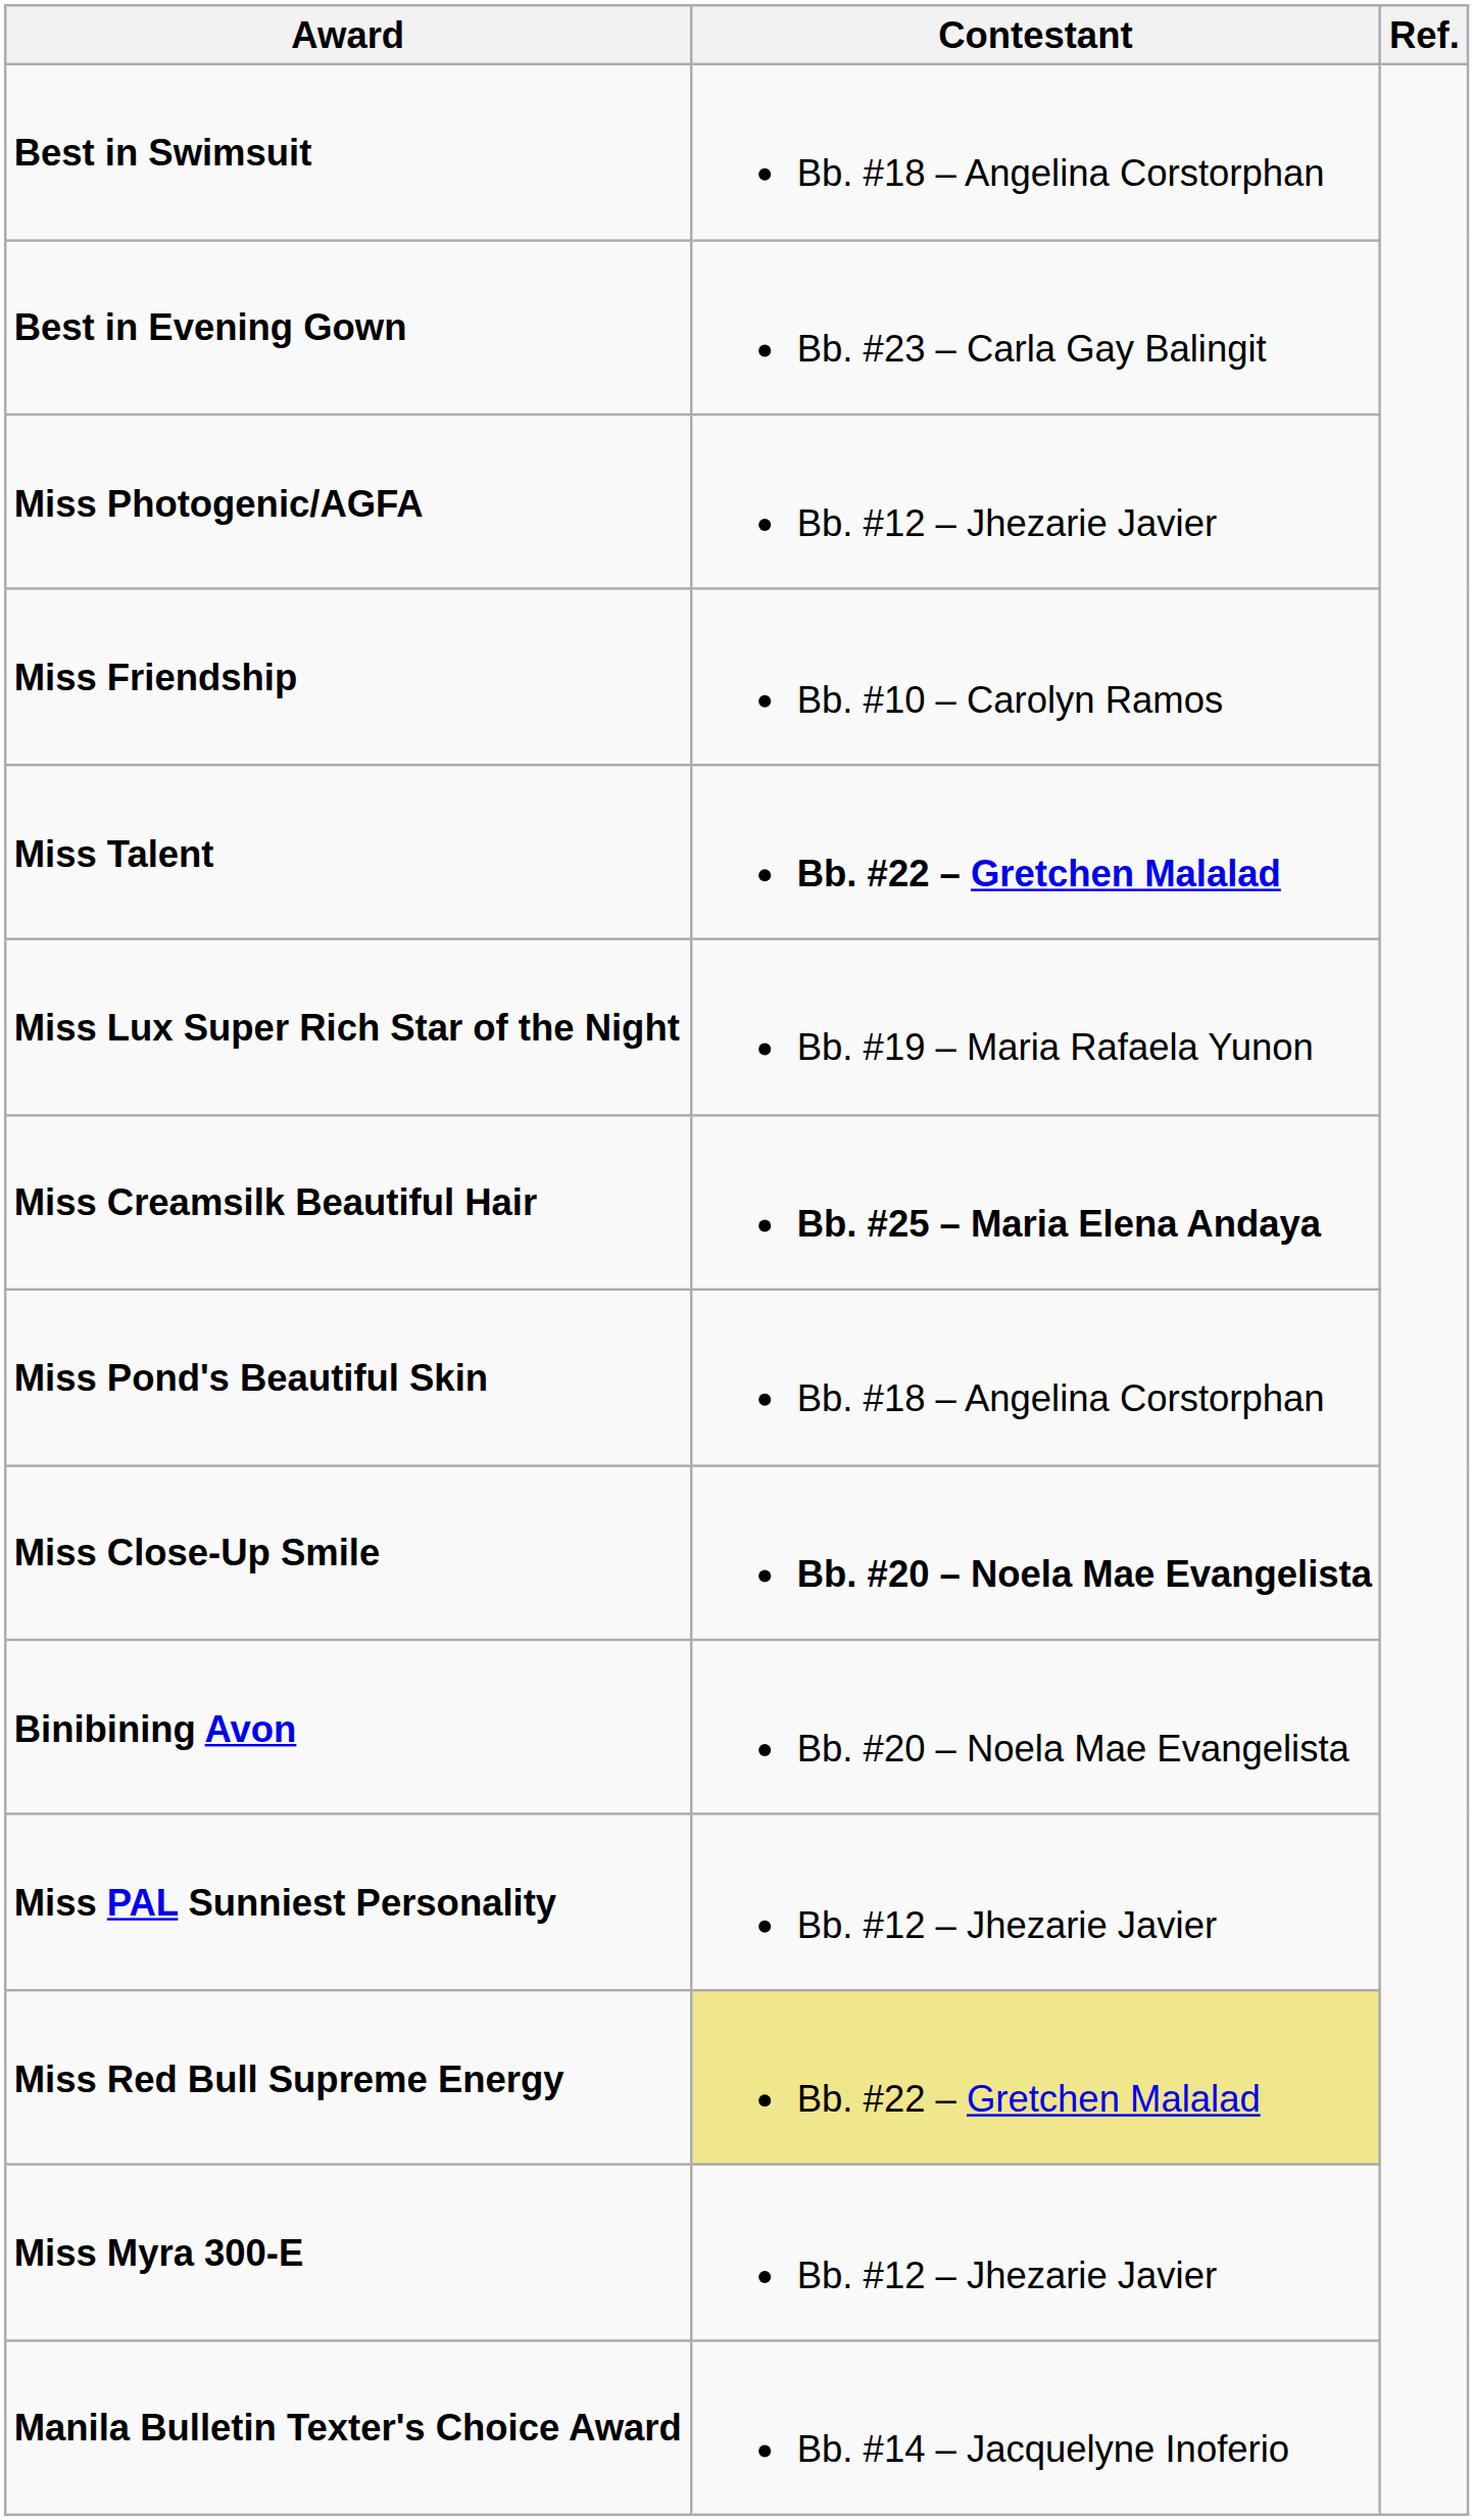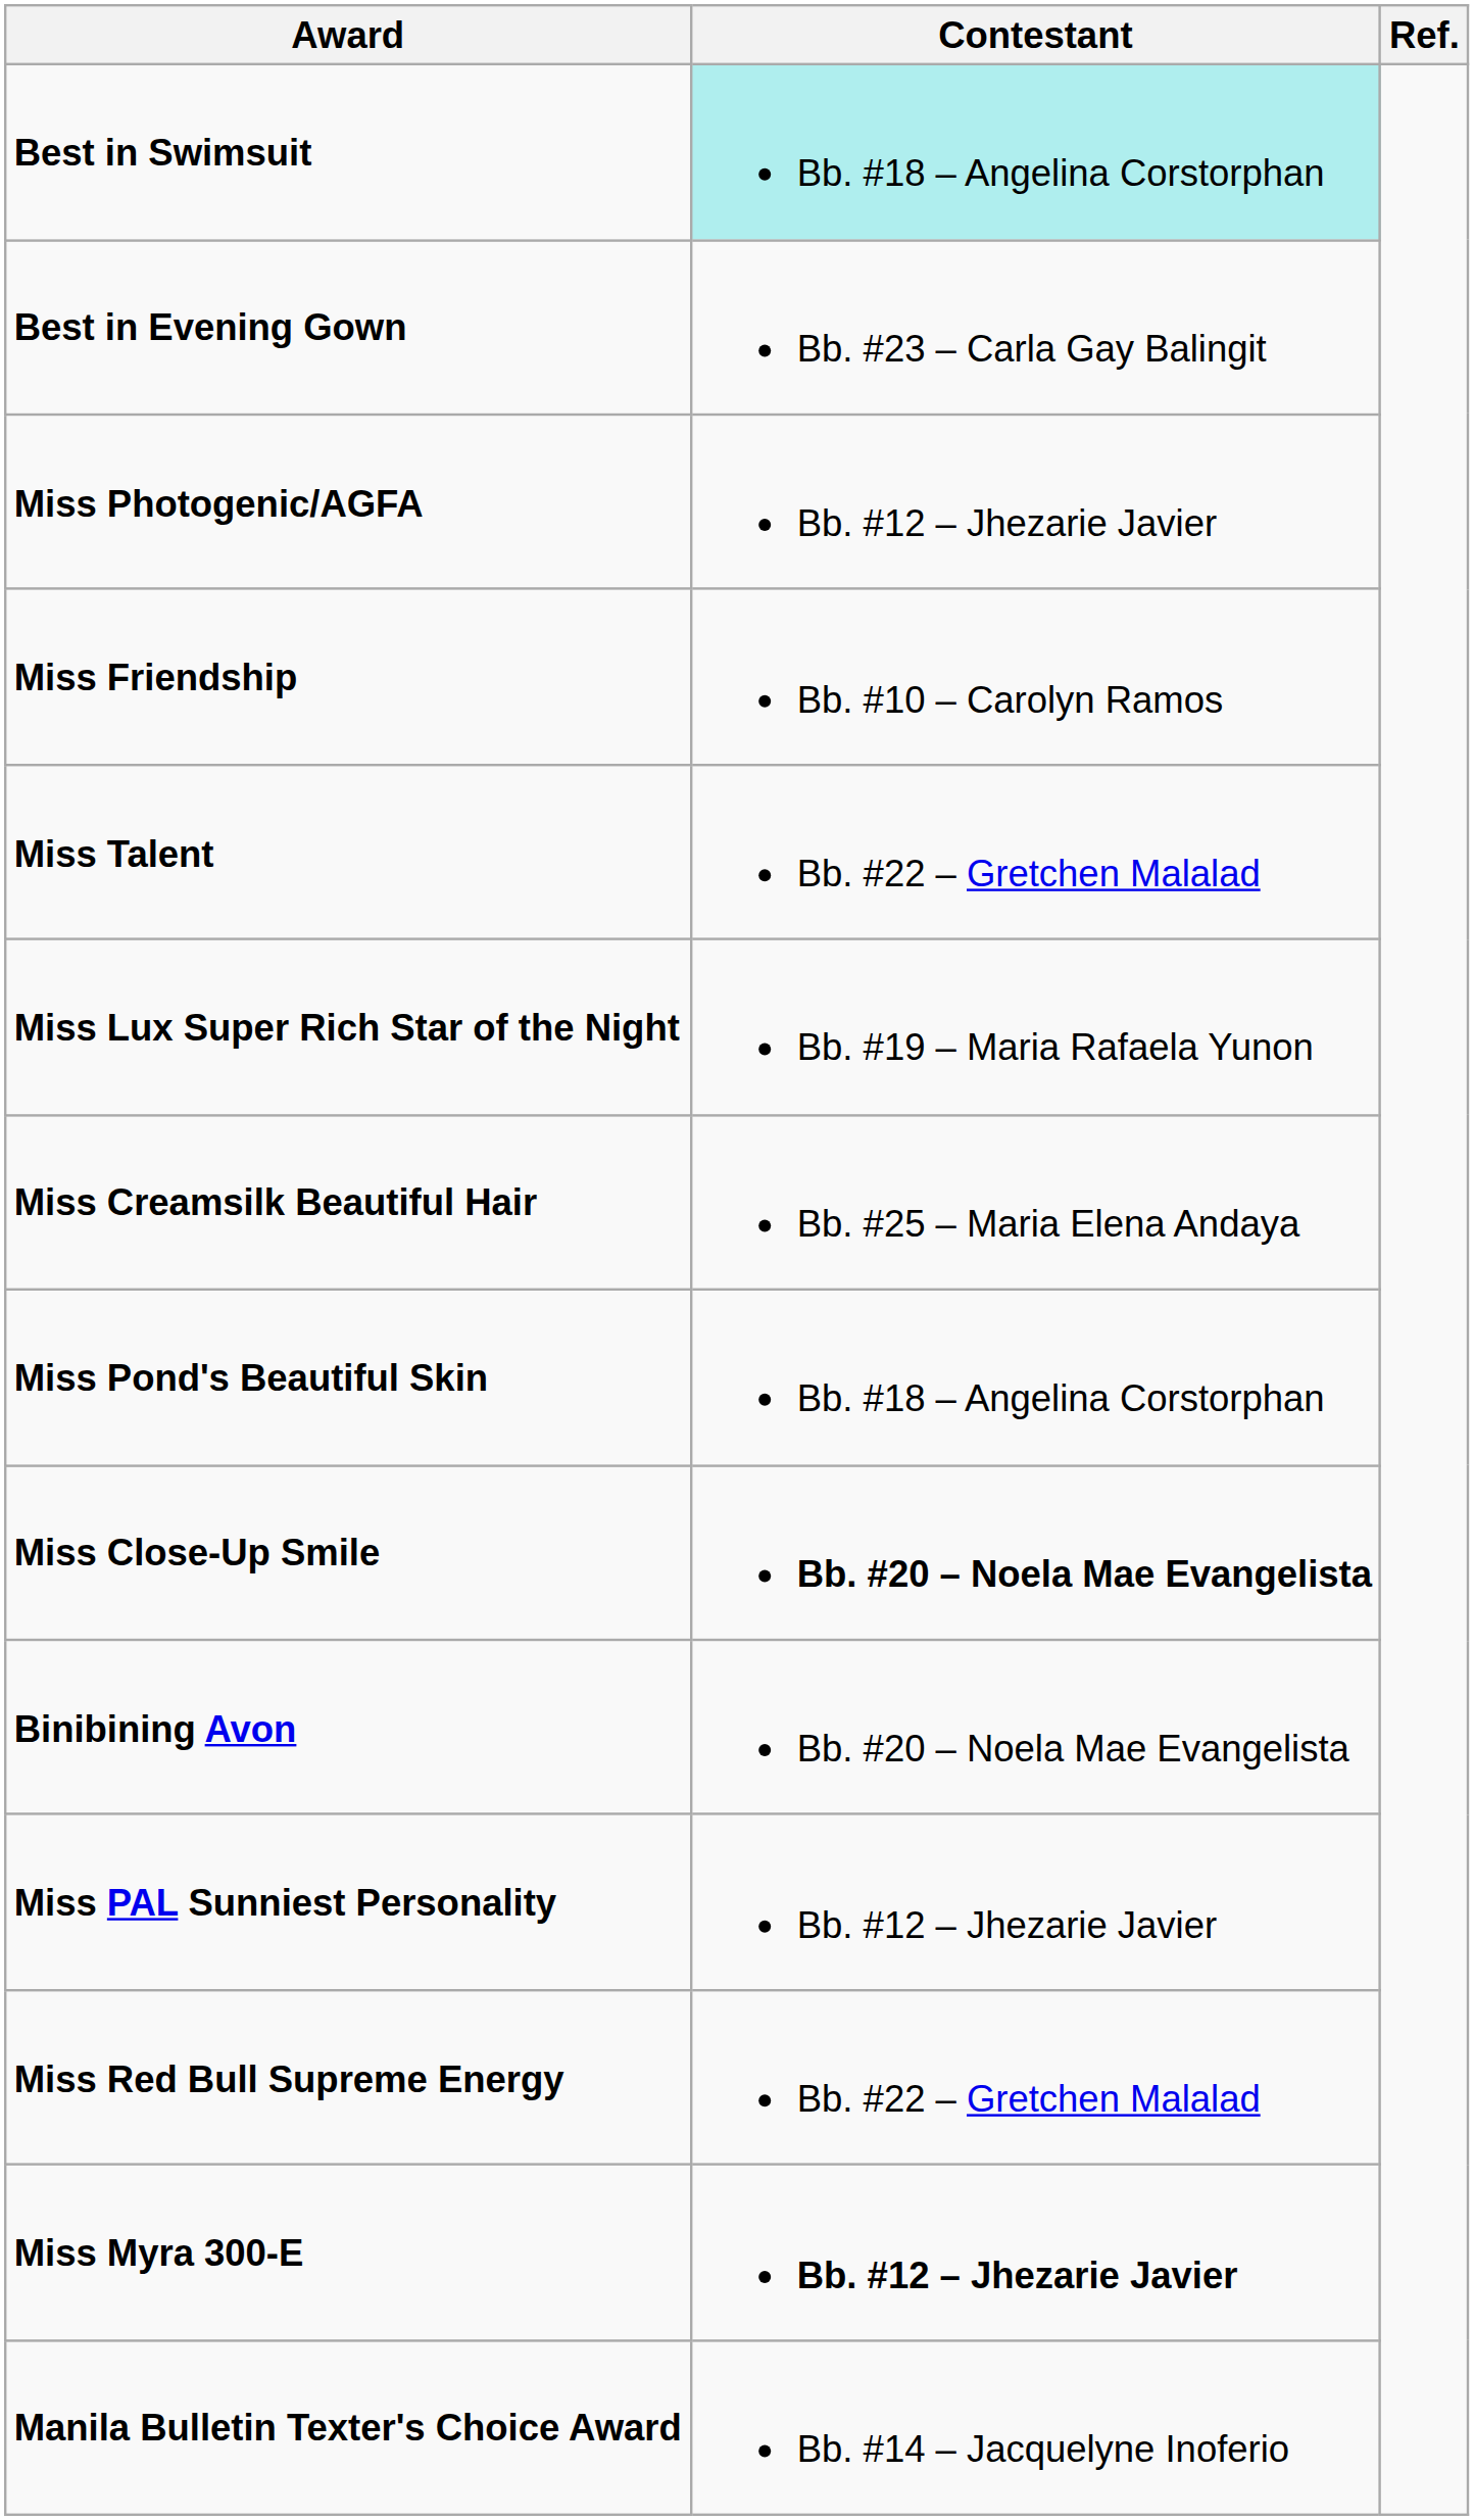Best in Swimsuit | Contestant: no background -> paleturquoise background
Miss Talent | Contestant: bold -> normal
Miss Creamsilk Beautiful Hair | Contestant: bold -> normal
Miss Red Bull Supreme Energy | Contestant: khaki background -> no background
Miss Myra 300-E | Contestant: normal -> bold
